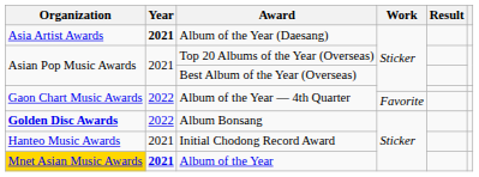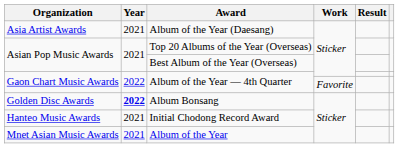Album of the Year (Daesang) | Year: bold -> normal
Album Bonsang | Organization: bold -> normal
Album Bonsang | Year: normal -> bold
Album of the Year | Organization: gold background -> no background
Album of the Year | Year: bold -> normal
